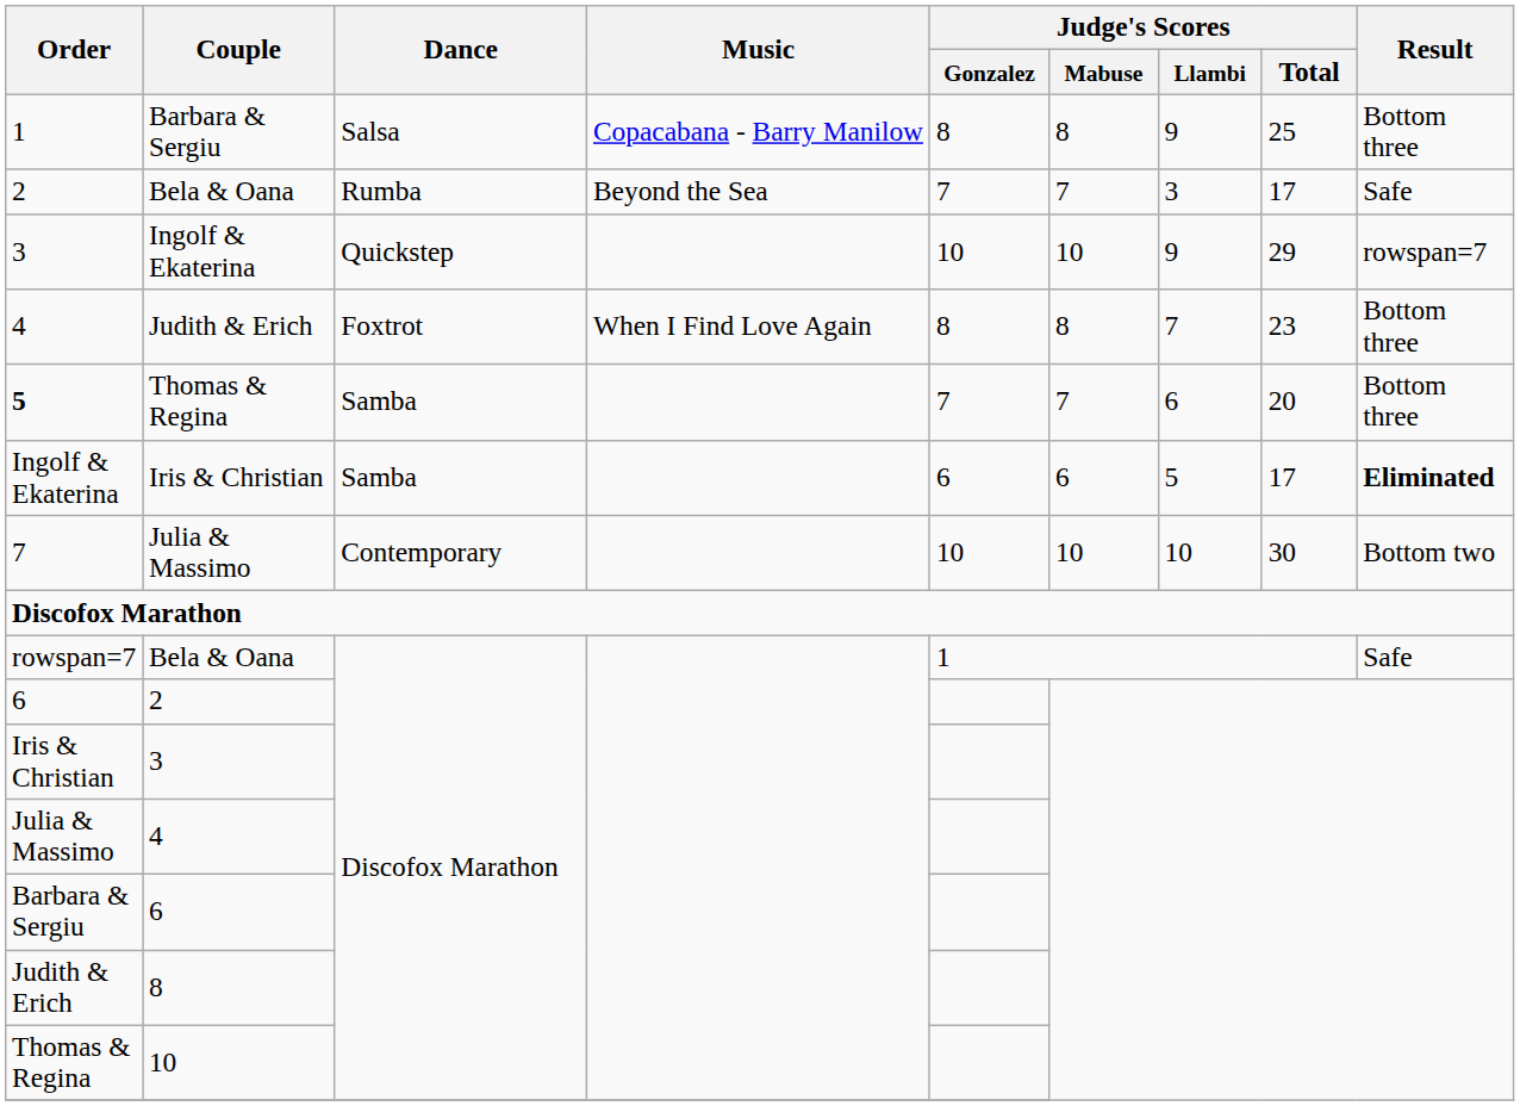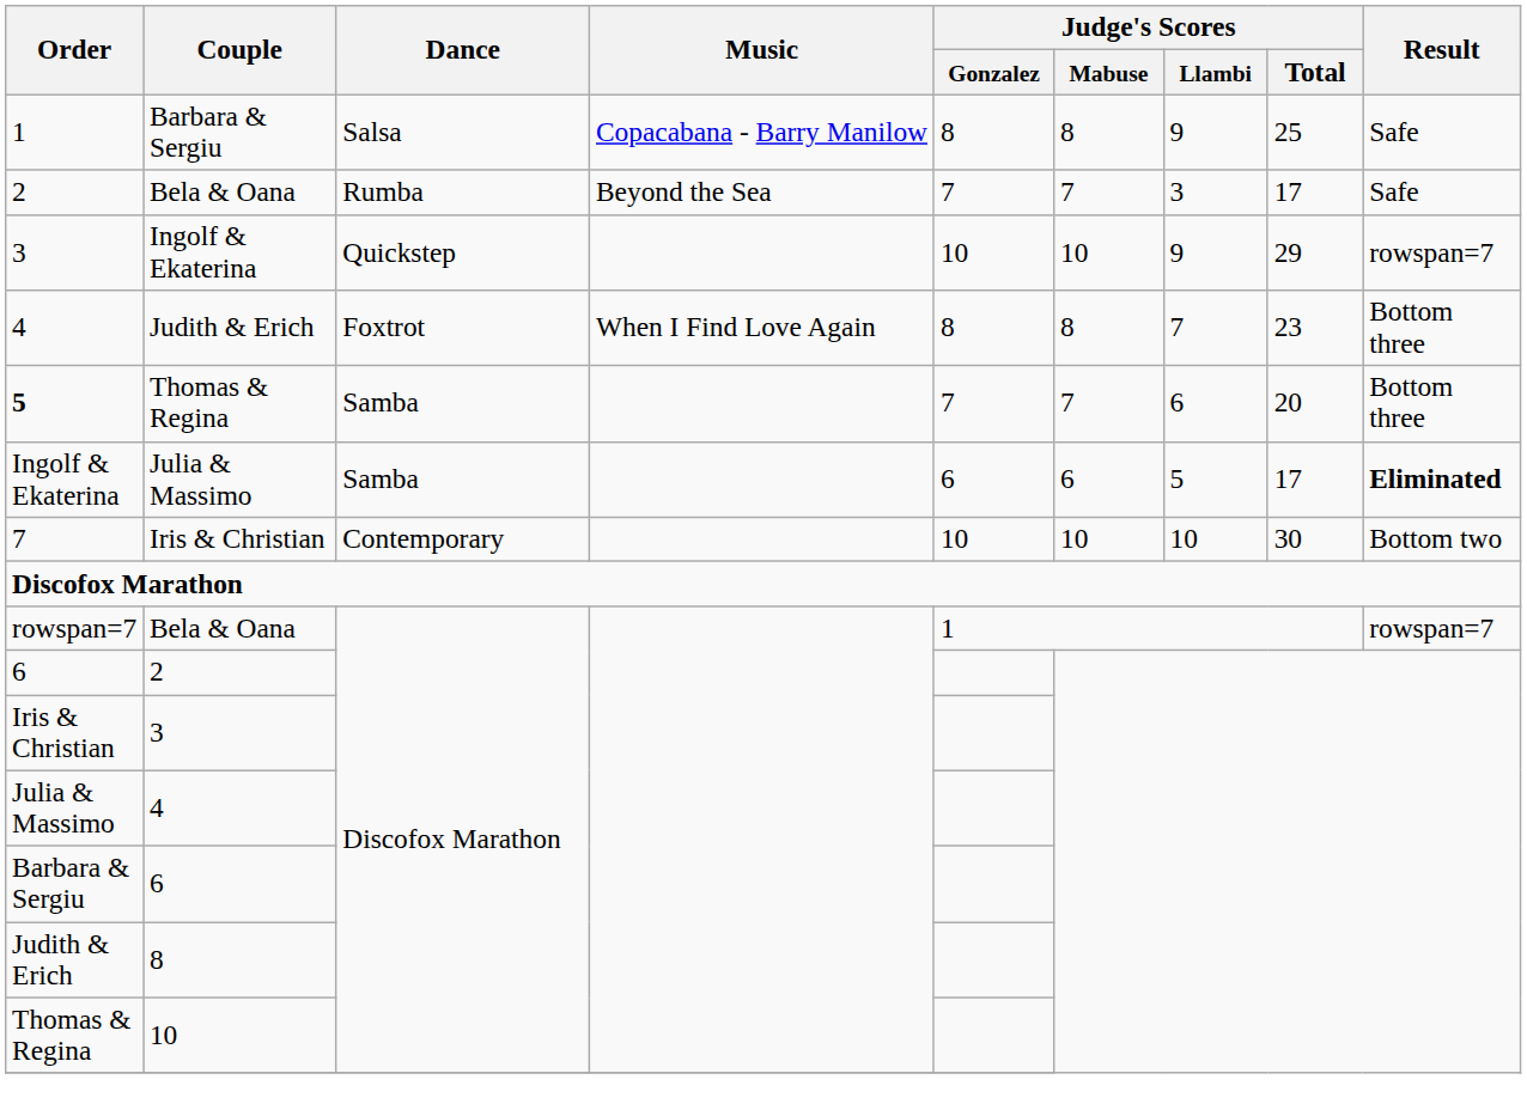row 3 | Result: Bottom three -> Safe
row 8 | Couple: Iris & Christian -> Julia & Massimo
row 9 | Couple: Julia & Massimo -> Iris & Christian
row 11 | Result: Safe -> rowspan=7
